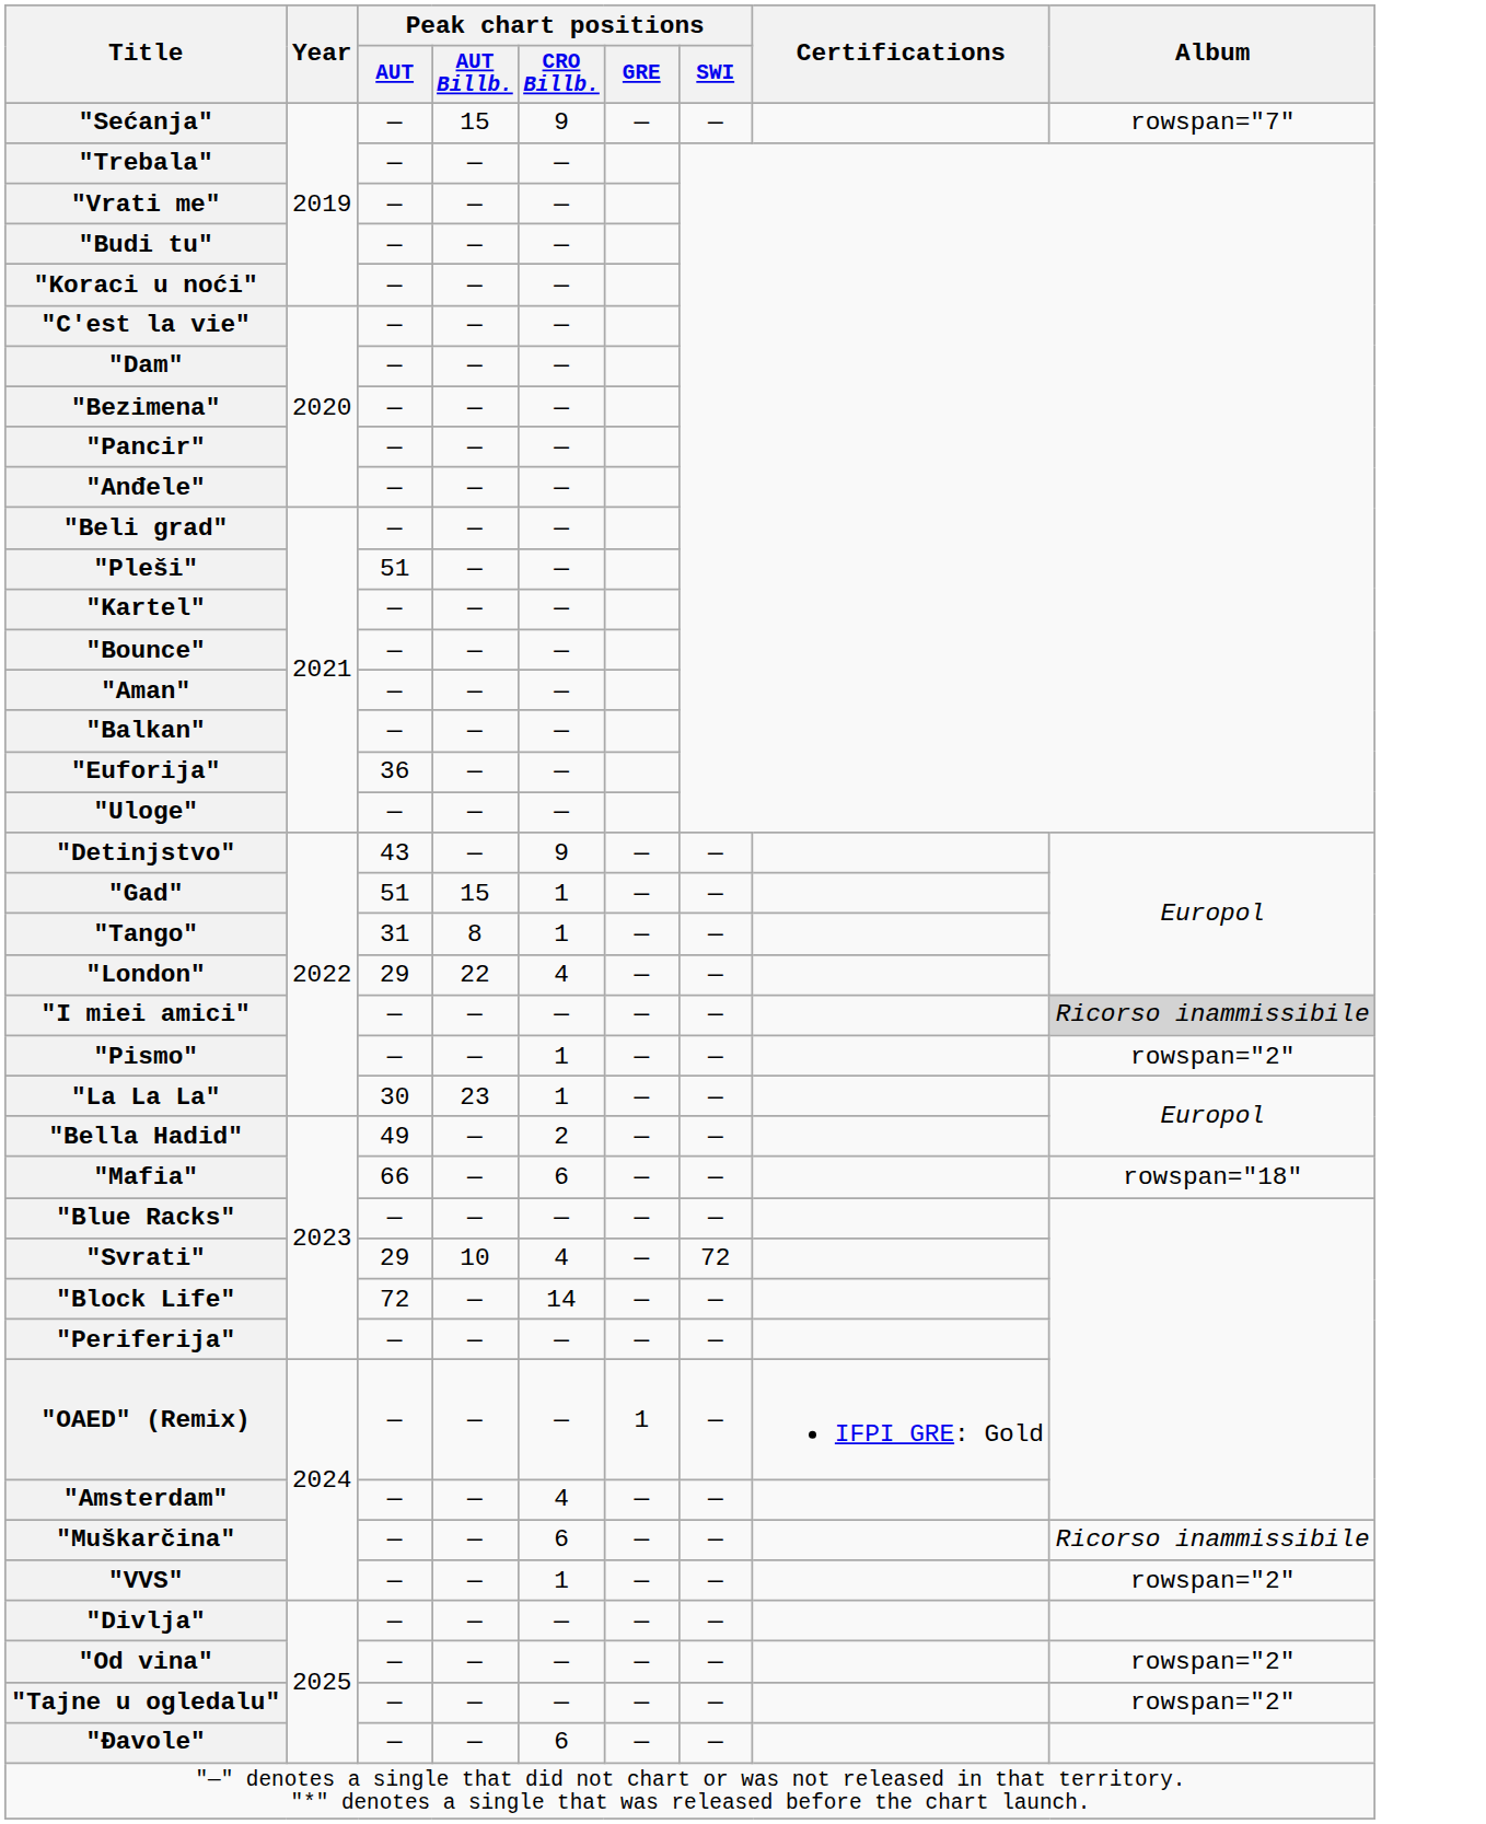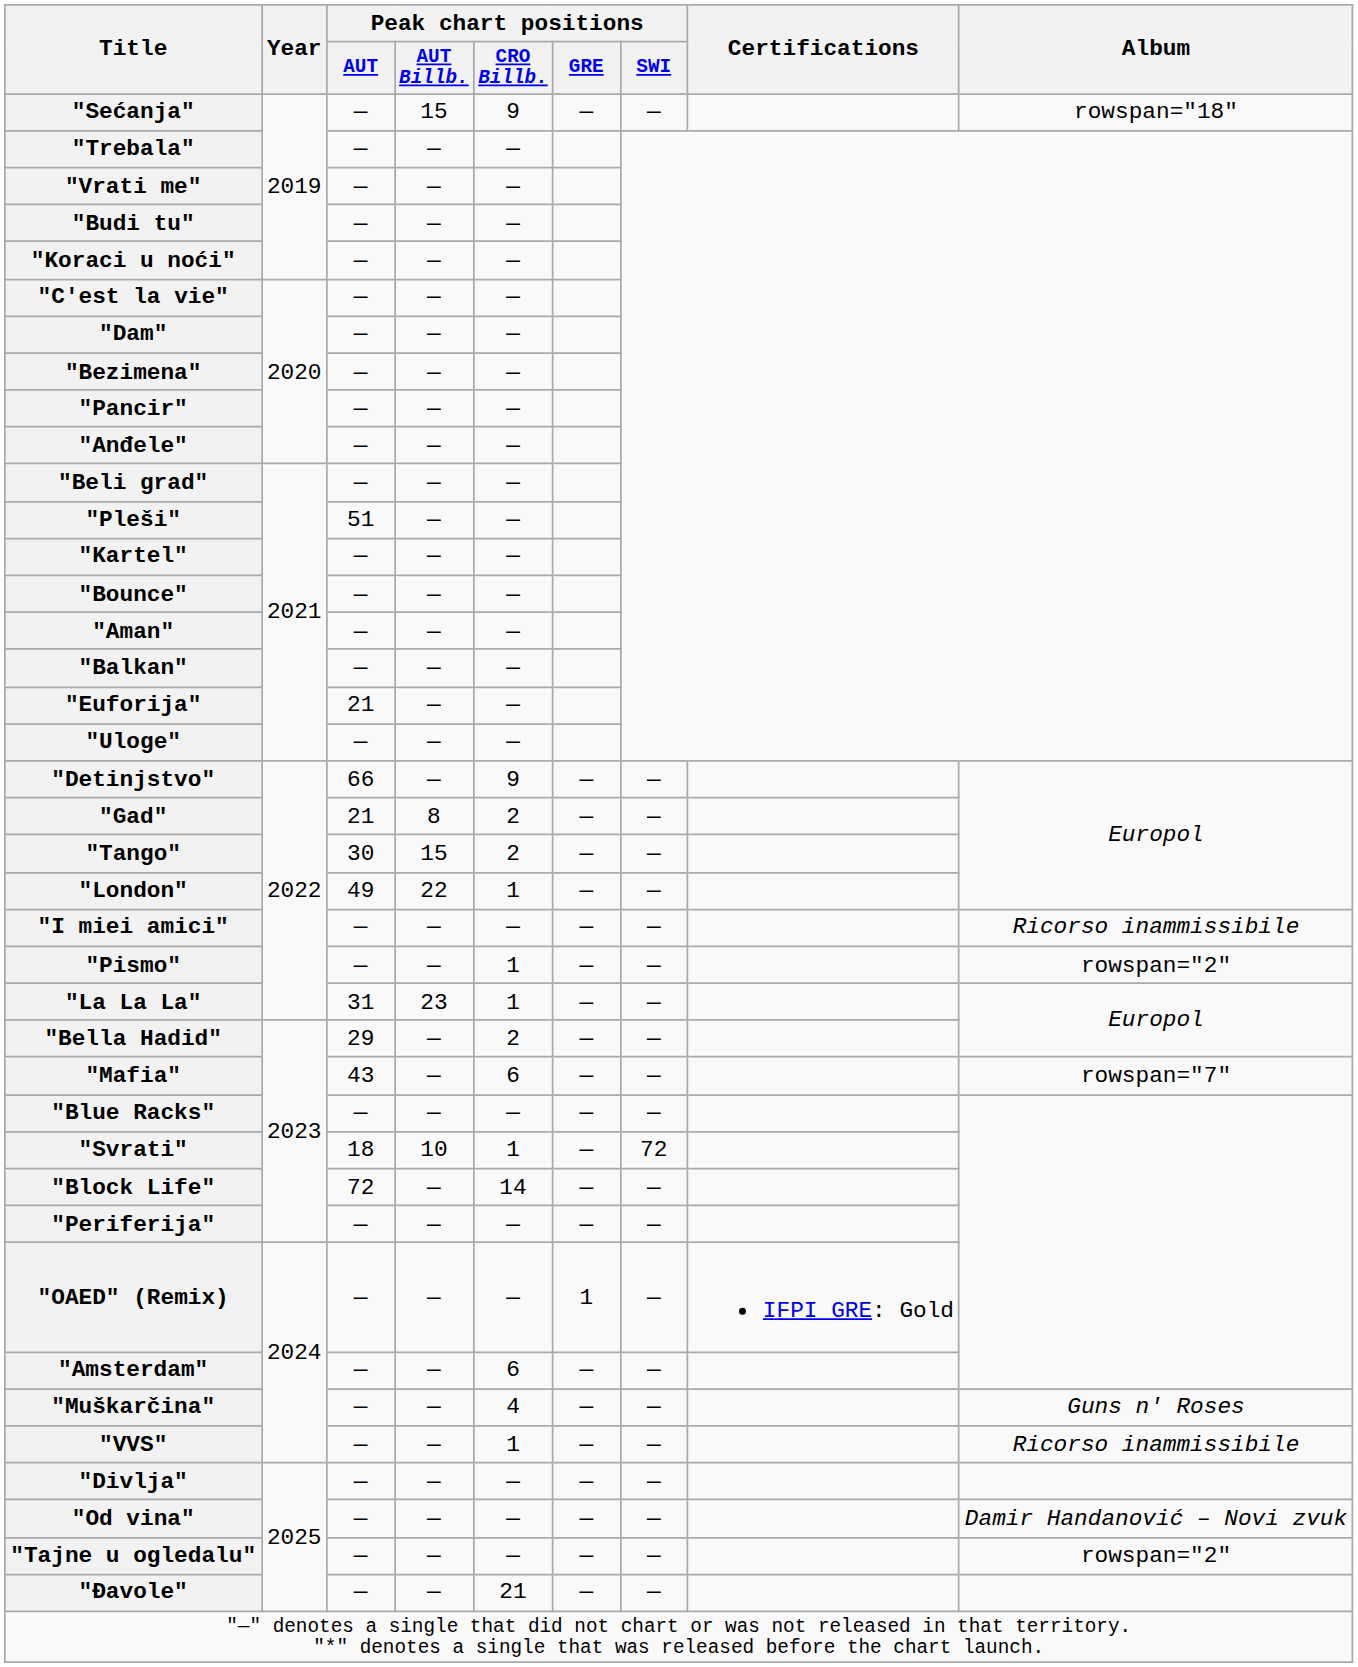"Sećanja" | Album: rowspan="7" -> rowspan="18"
"Euforija" | Peak chart positions / AUT: 36 -> 21
"Detinjstvo" | Peak chart positions / AUT: 43 -> 66
"Gad" | Peak chart positions / AUT: 51 -> 21
"Gad" | Peak chart positions / AUT Billb.: 15 -> 8
"Gad" | Peak chart positions / CRO Billb.: 1 -> 2
"Tango" | Peak chart positions / AUT: 31 -> 30
"Tango" | Peak chart positions / AUT Billb.: 8 -> 15
"Tango" | Peak chart positions / CRO Billb.: 1 -> 2
"London" | Peak chart positions / AUT: 29 -> 49
"London" | Peak chart positions / CRO Billb.: 4 -> 1
"I miei amici" | Album: lightgrey background -> no background
"La La La" | Peak chart positions / AUT: 30 -> 31
"Bella Hadid" | Peak chart positions / AUT: 49 -> 29
"Mafia" | Peak chart positions / AUT: 66 -> 43
"Mafia" | Album: rowspan="18" -> rowspan="7"
"Svrati" | Peak chart positions / AUT: 29 -> 18
"Svrati" | Peak chart positions / CRO Billb.: 4 -> 1
"Amsterdam" | Peak chart positions / CRO Billb.: 4 -> 6
"Muškarčina" | Peak chart positions / CRO Billb.: 6 -> 4
"Muškarčina" | Album: Ricorso inammissibile -> Guns n' Roses
"VVS" | Album: rowspan="2" -> Ricorso inammissibile
"Od vina" | Album: rowspan="2" -> Damir Handanović – Novi zvuk
"Đavole" | Peak chart positions / CRO Billb.: 6 -> 21
